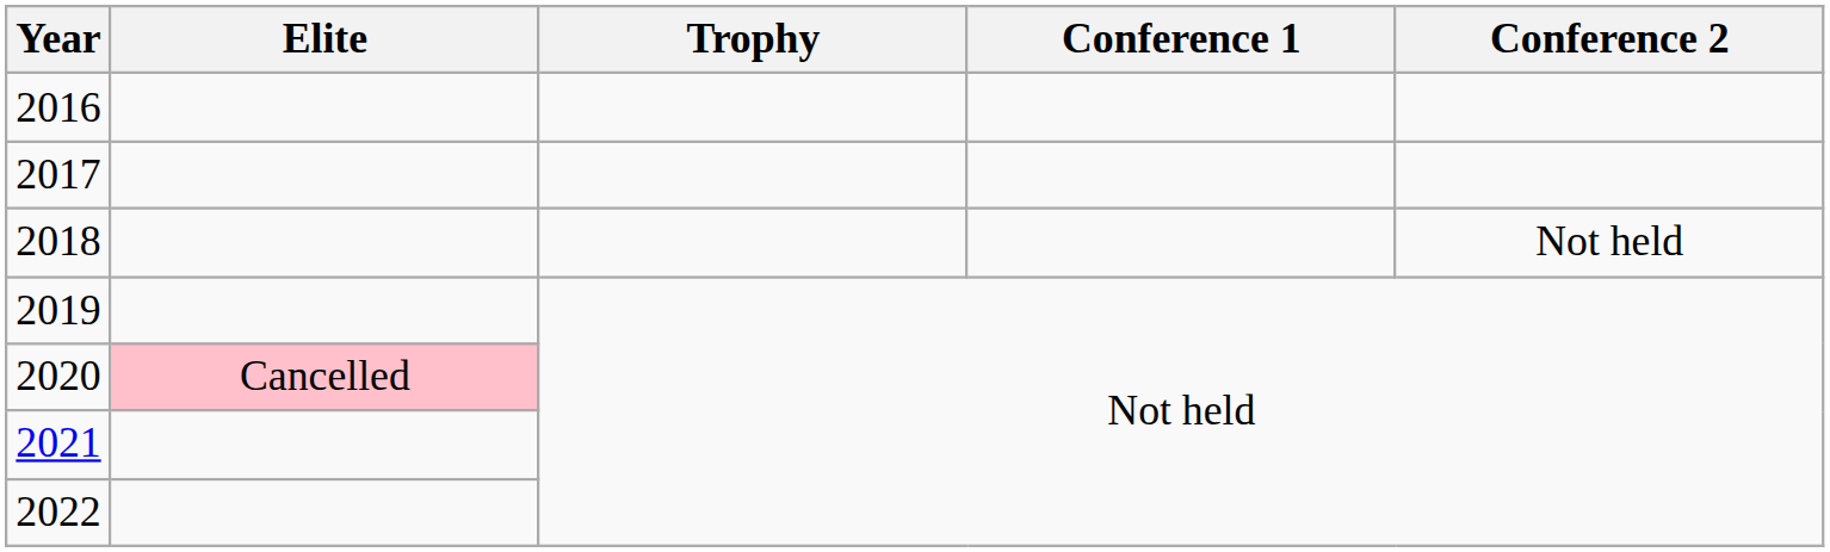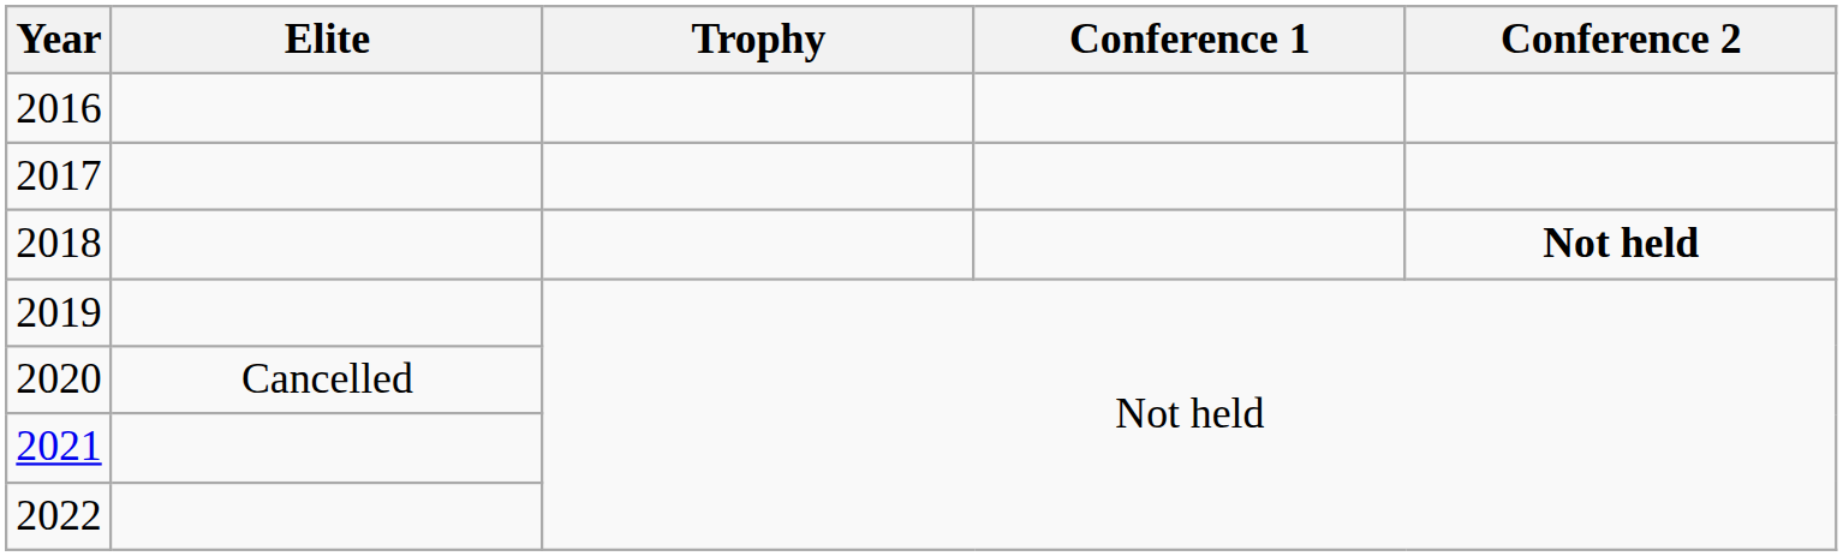2018 | Conference 2: normal -> bold
2020 | Elite: pink background -> no background
